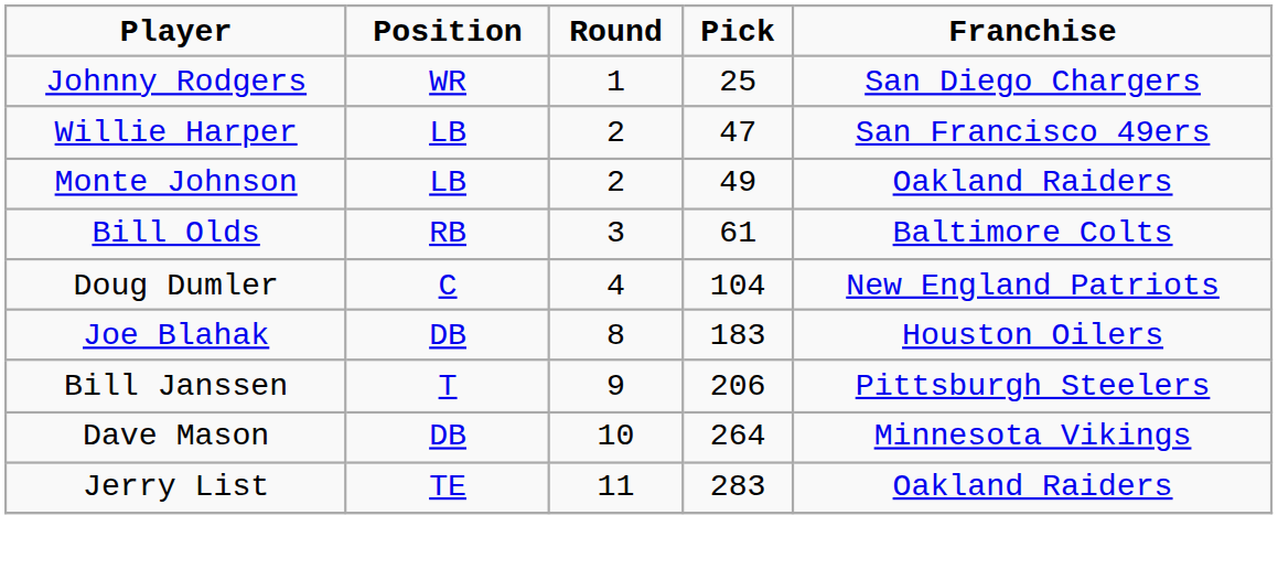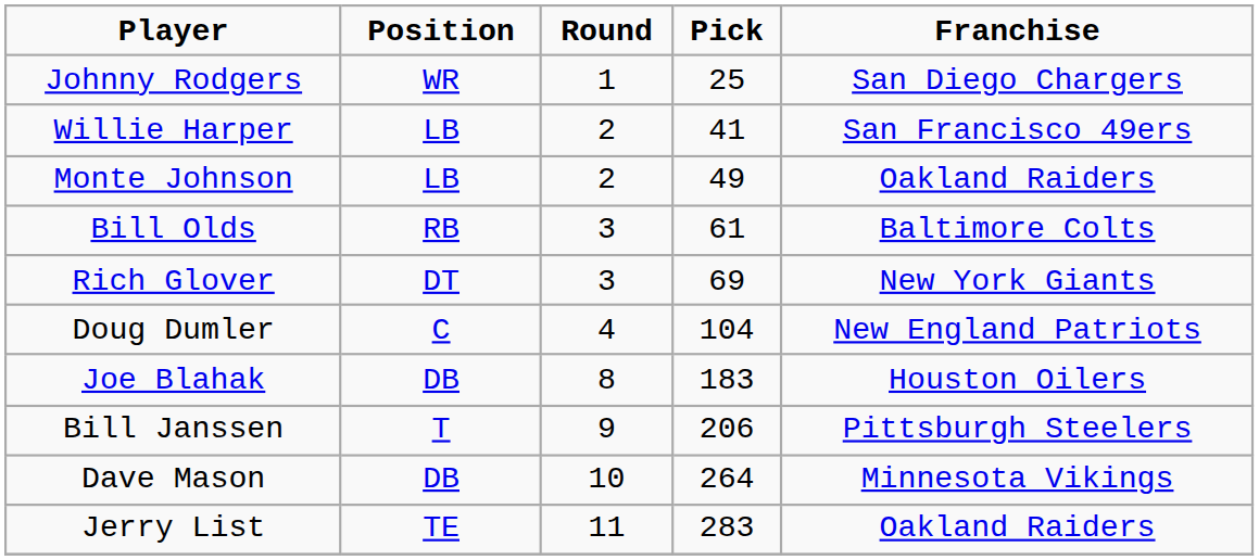Willie Harper | Pick: 47 -> 41
+ row: Rich Glover | DT | 3 | 69 | New York Giants
